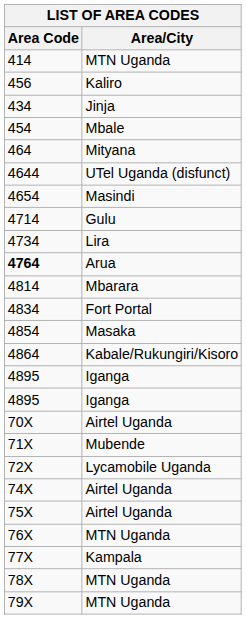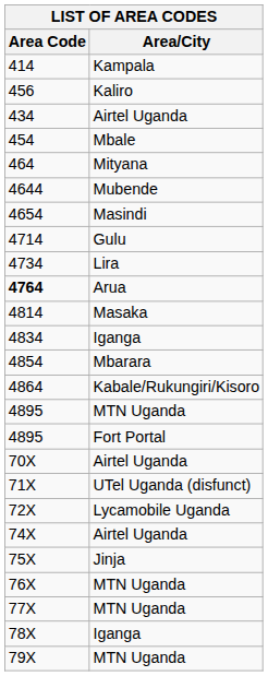row 3 | Area/City: MTN Uganda -> Kampala
row 5 | Area/City: Jinja -> Airtel Uganda
row 8 | Area/City: UTel Uganda (disfunct) -> Mubende
row 13 | Area/City: Mbarara -> Masaka
row 14 | Area/City: Fort Portal -> Iganga
row 15 | Area/City: Masaka -> Mbarara
row 17 | Area/City: Iganga -> MTN Uganda
row 18 | Area/City: Iganga -> Fort Portal
row 20 | Area/City: Mubende -> UTel Uganda (disfunct)
row 23 | Area/City: Airtel Uganda -> Jinja
row 25 | Area/City: Kampala -> MTN Uganda
row 26 | Area/City: MTN Uganda -> Iganga
